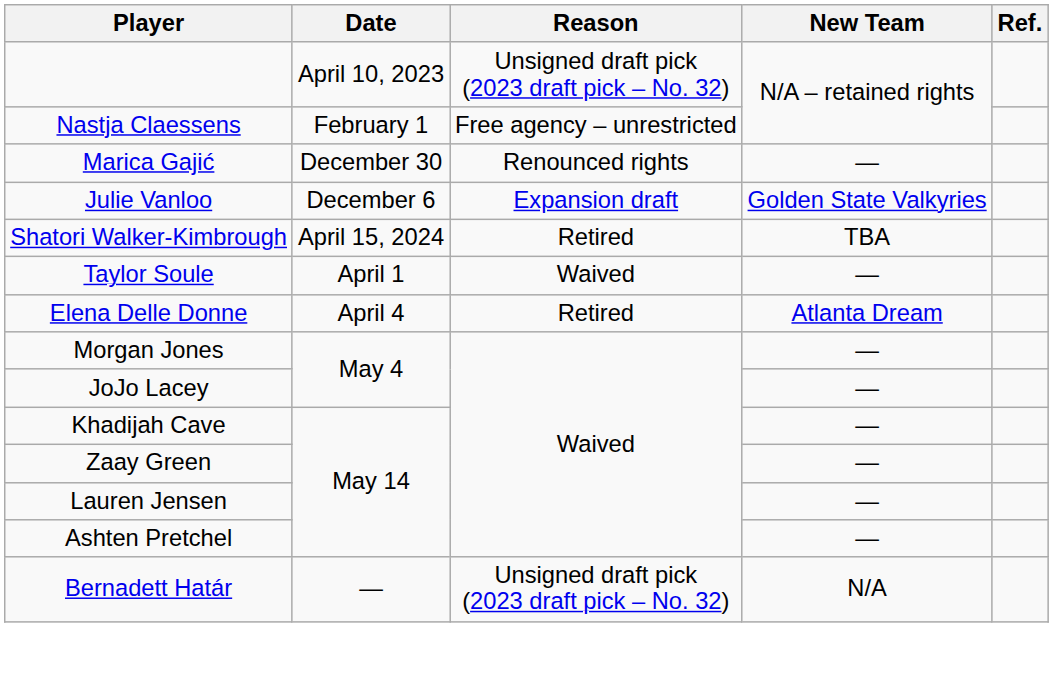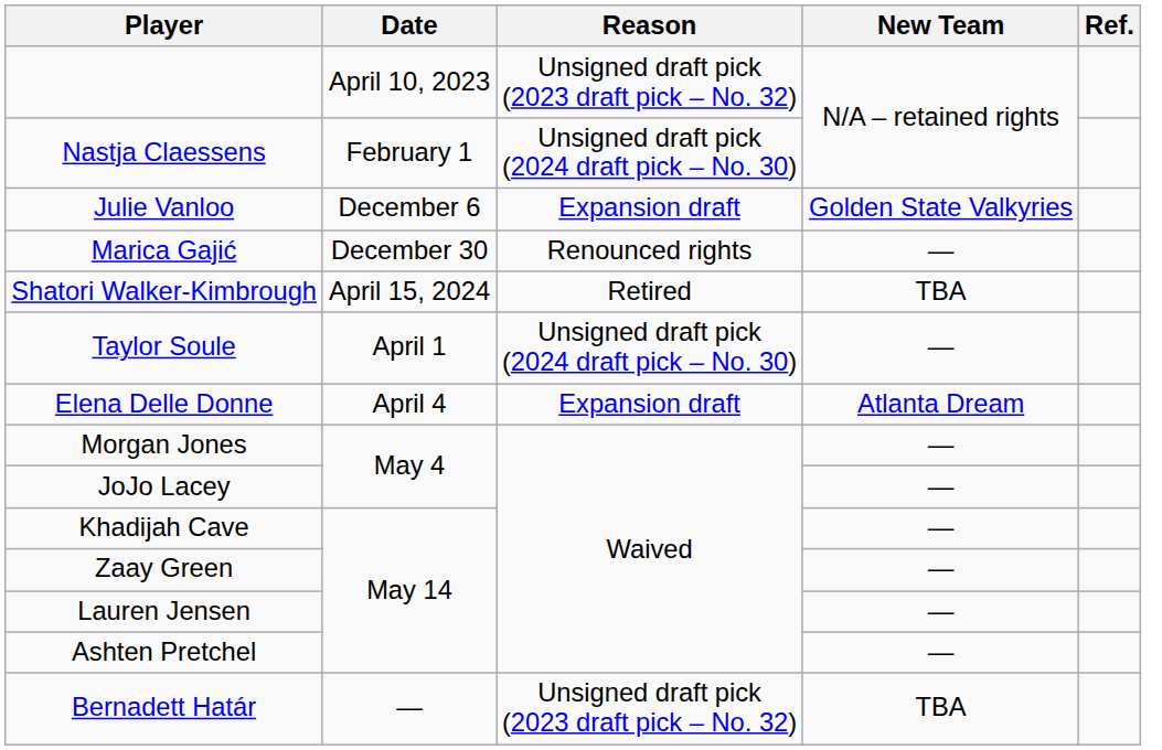Nastja Claessens | Reason: Free agency – unrestricted -> Unsigned draft pick (2024 draft pick – No. 30)
rows swapped: Julie Vanloo <-> Marica Gajić
Taylor Soule | Reason: Waived -> Unsigned draft pick (2024 draft pick – No. 30)
Elena Delle Donne | Reason: Retired -> Expansion draft
Bernadett Határ | New Team: N/A -> TBA
